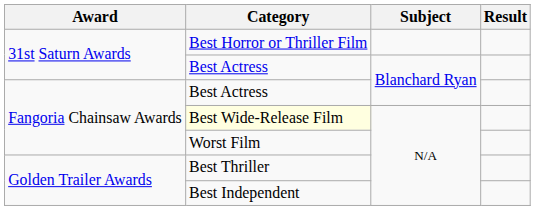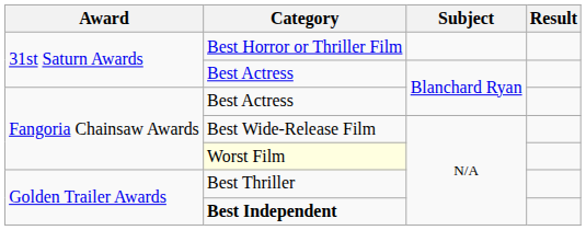Best Wide-Release Film | Category: lightyellow background -> no background
Worst Film | Category: no background -> lightyellow background
Best Independent | Category: normal -> bold
